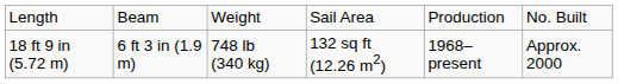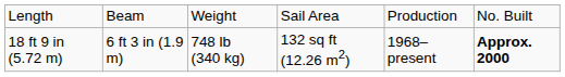18 ft 9 in (5.72 m) | column 6: normal -> bold
